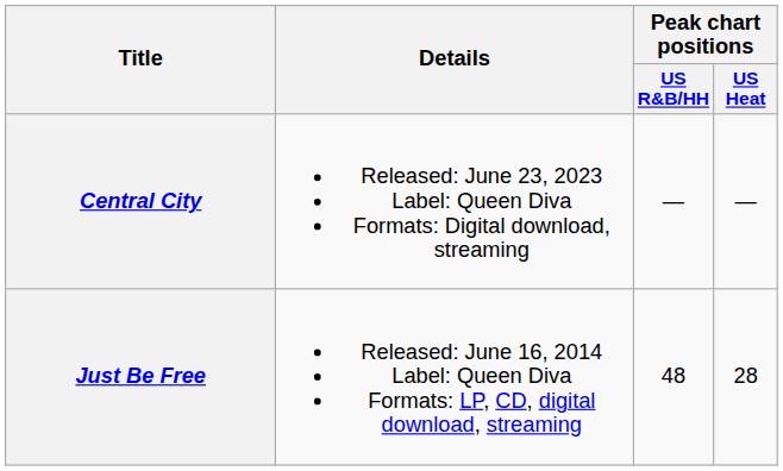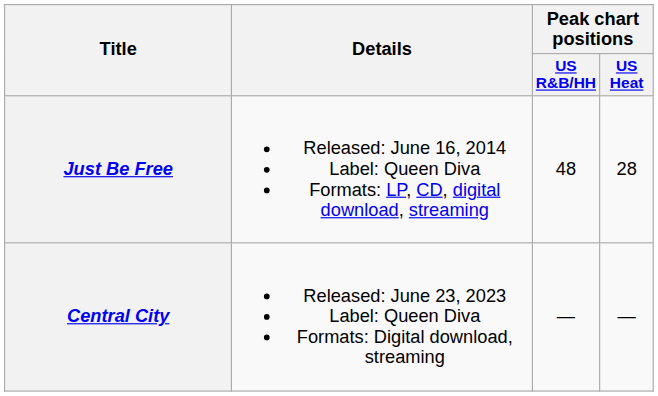rows swapped: Just Be Free <-> Central City
